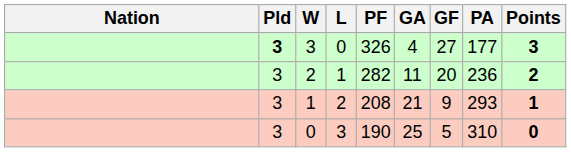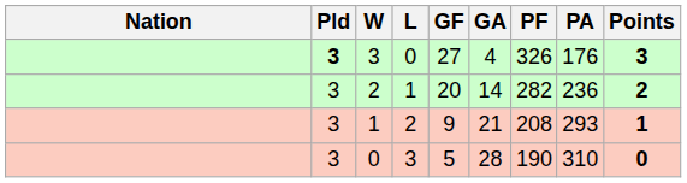columns swapped: GF <-> PF
row 2 | PA: 177 -> 176
row 3 | GA: 11 -> 14
row 5 | GA: 25 -> 28
